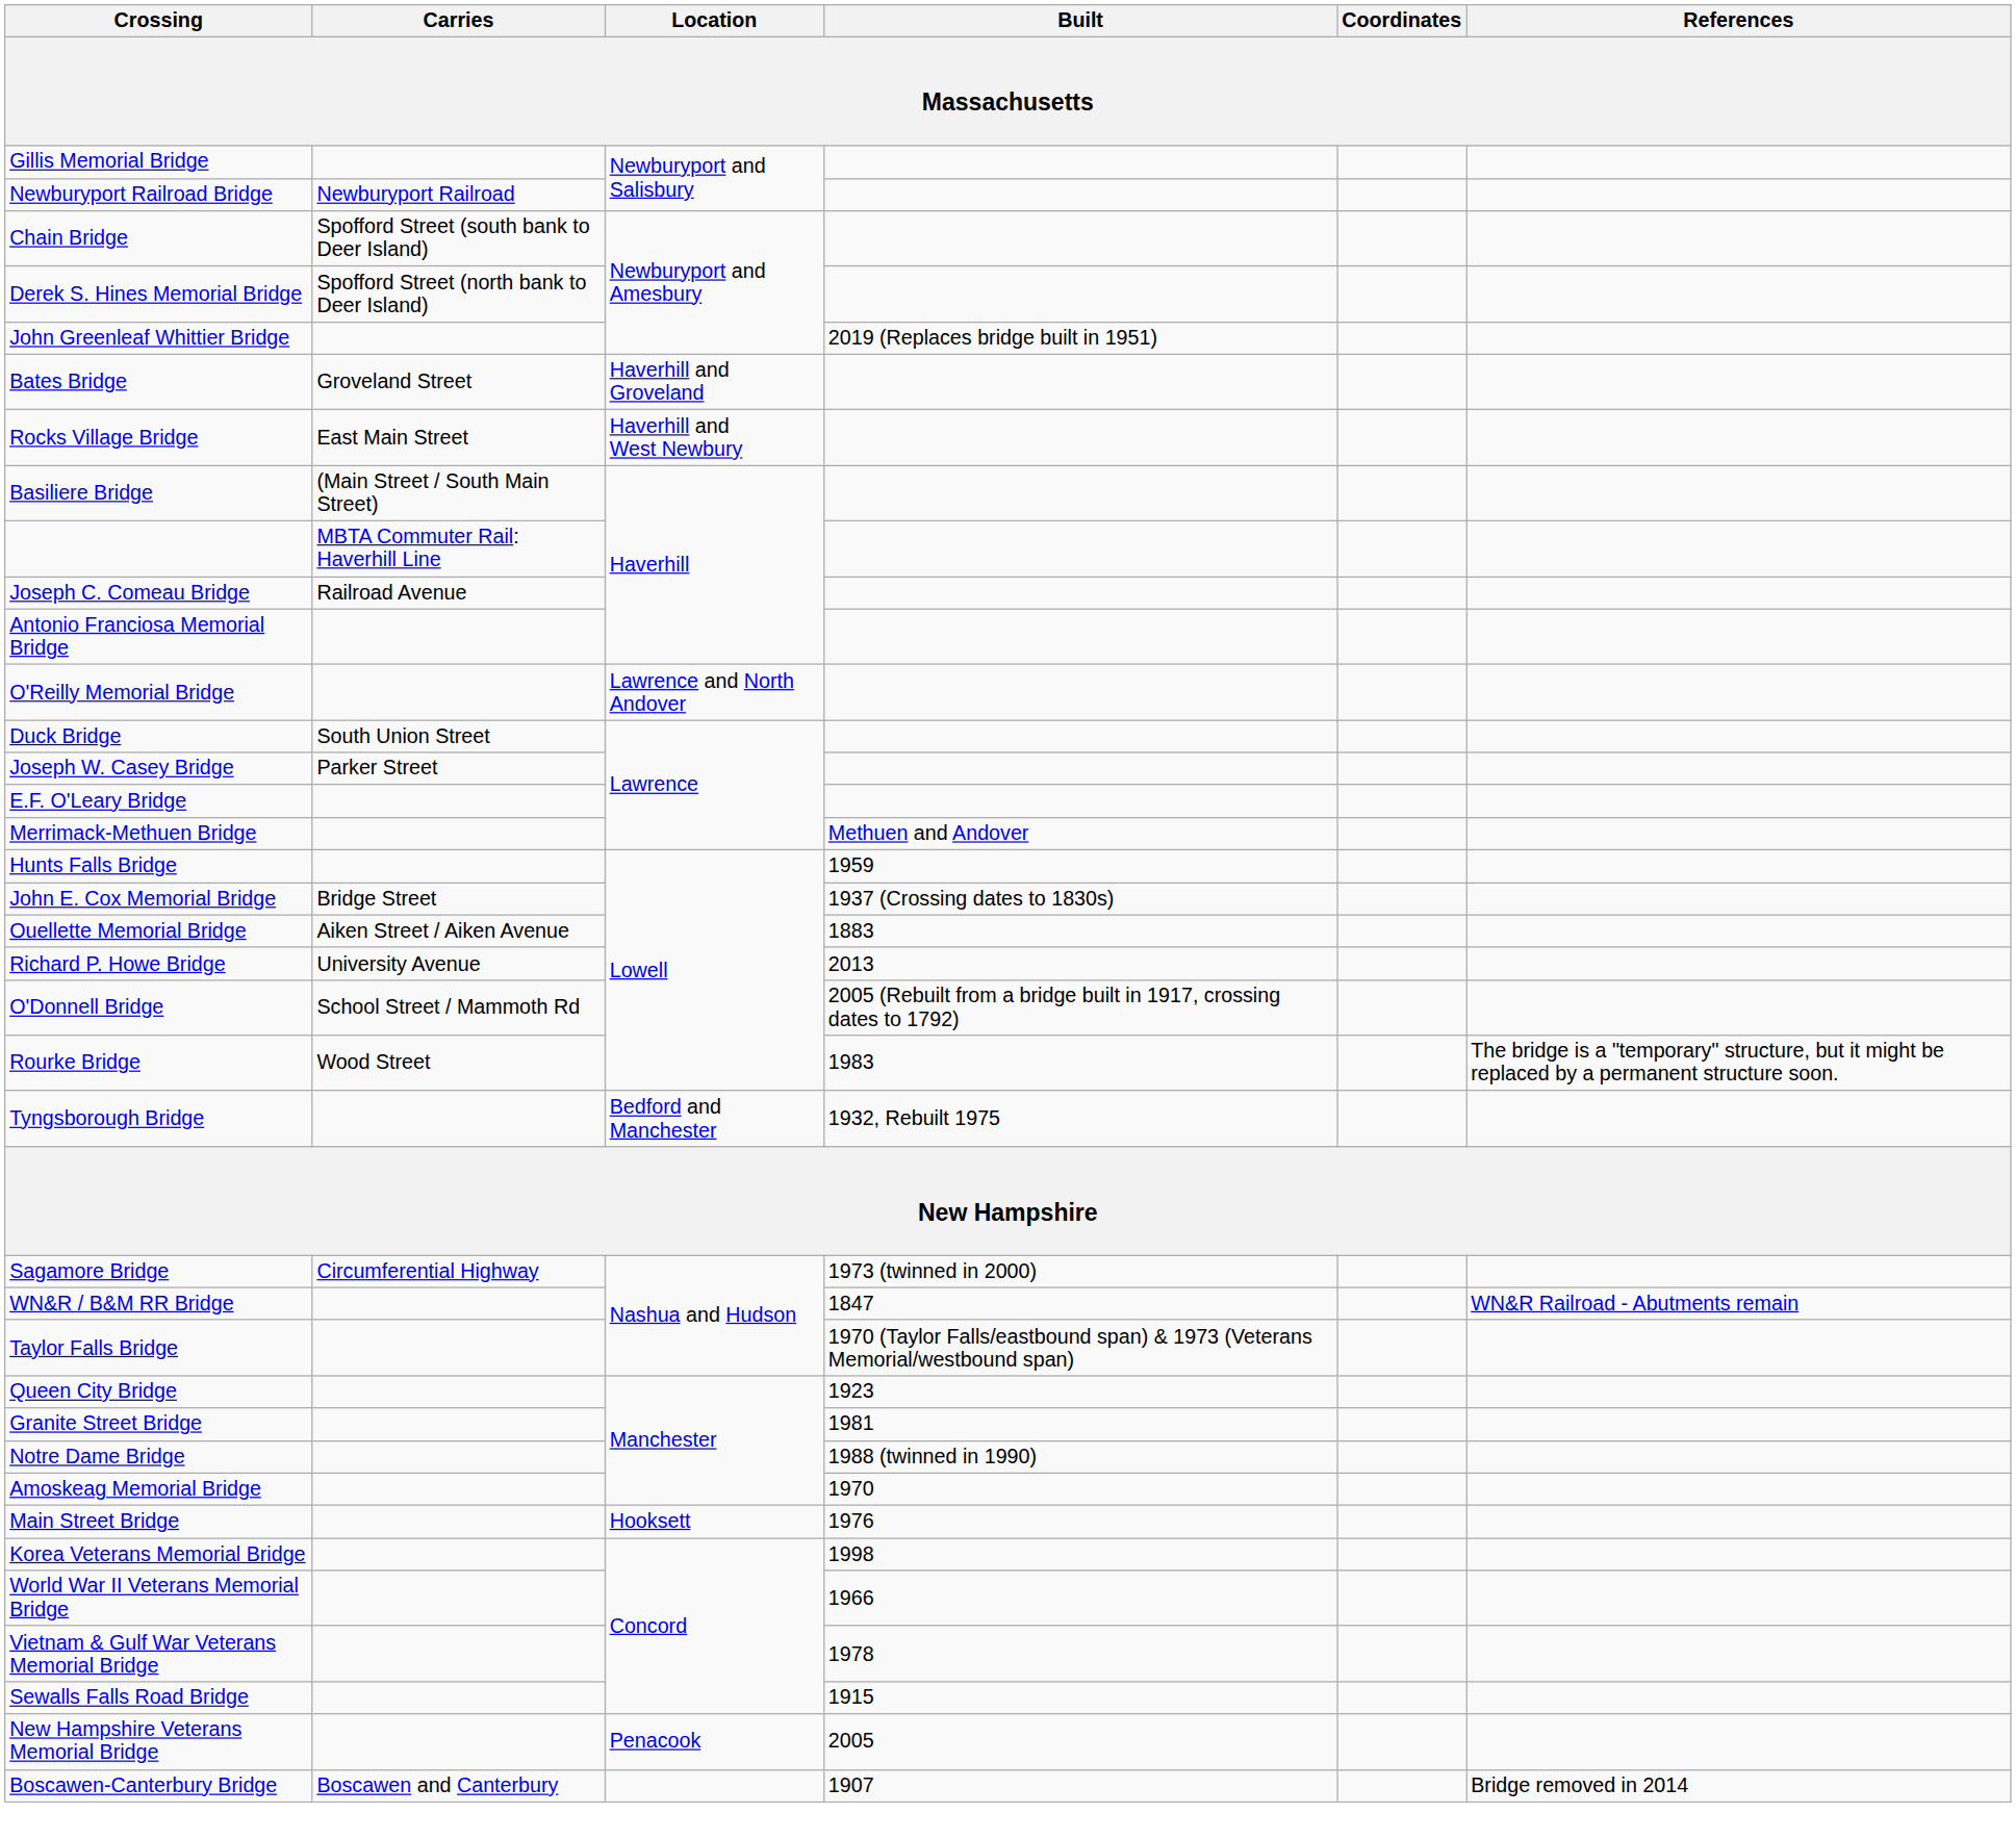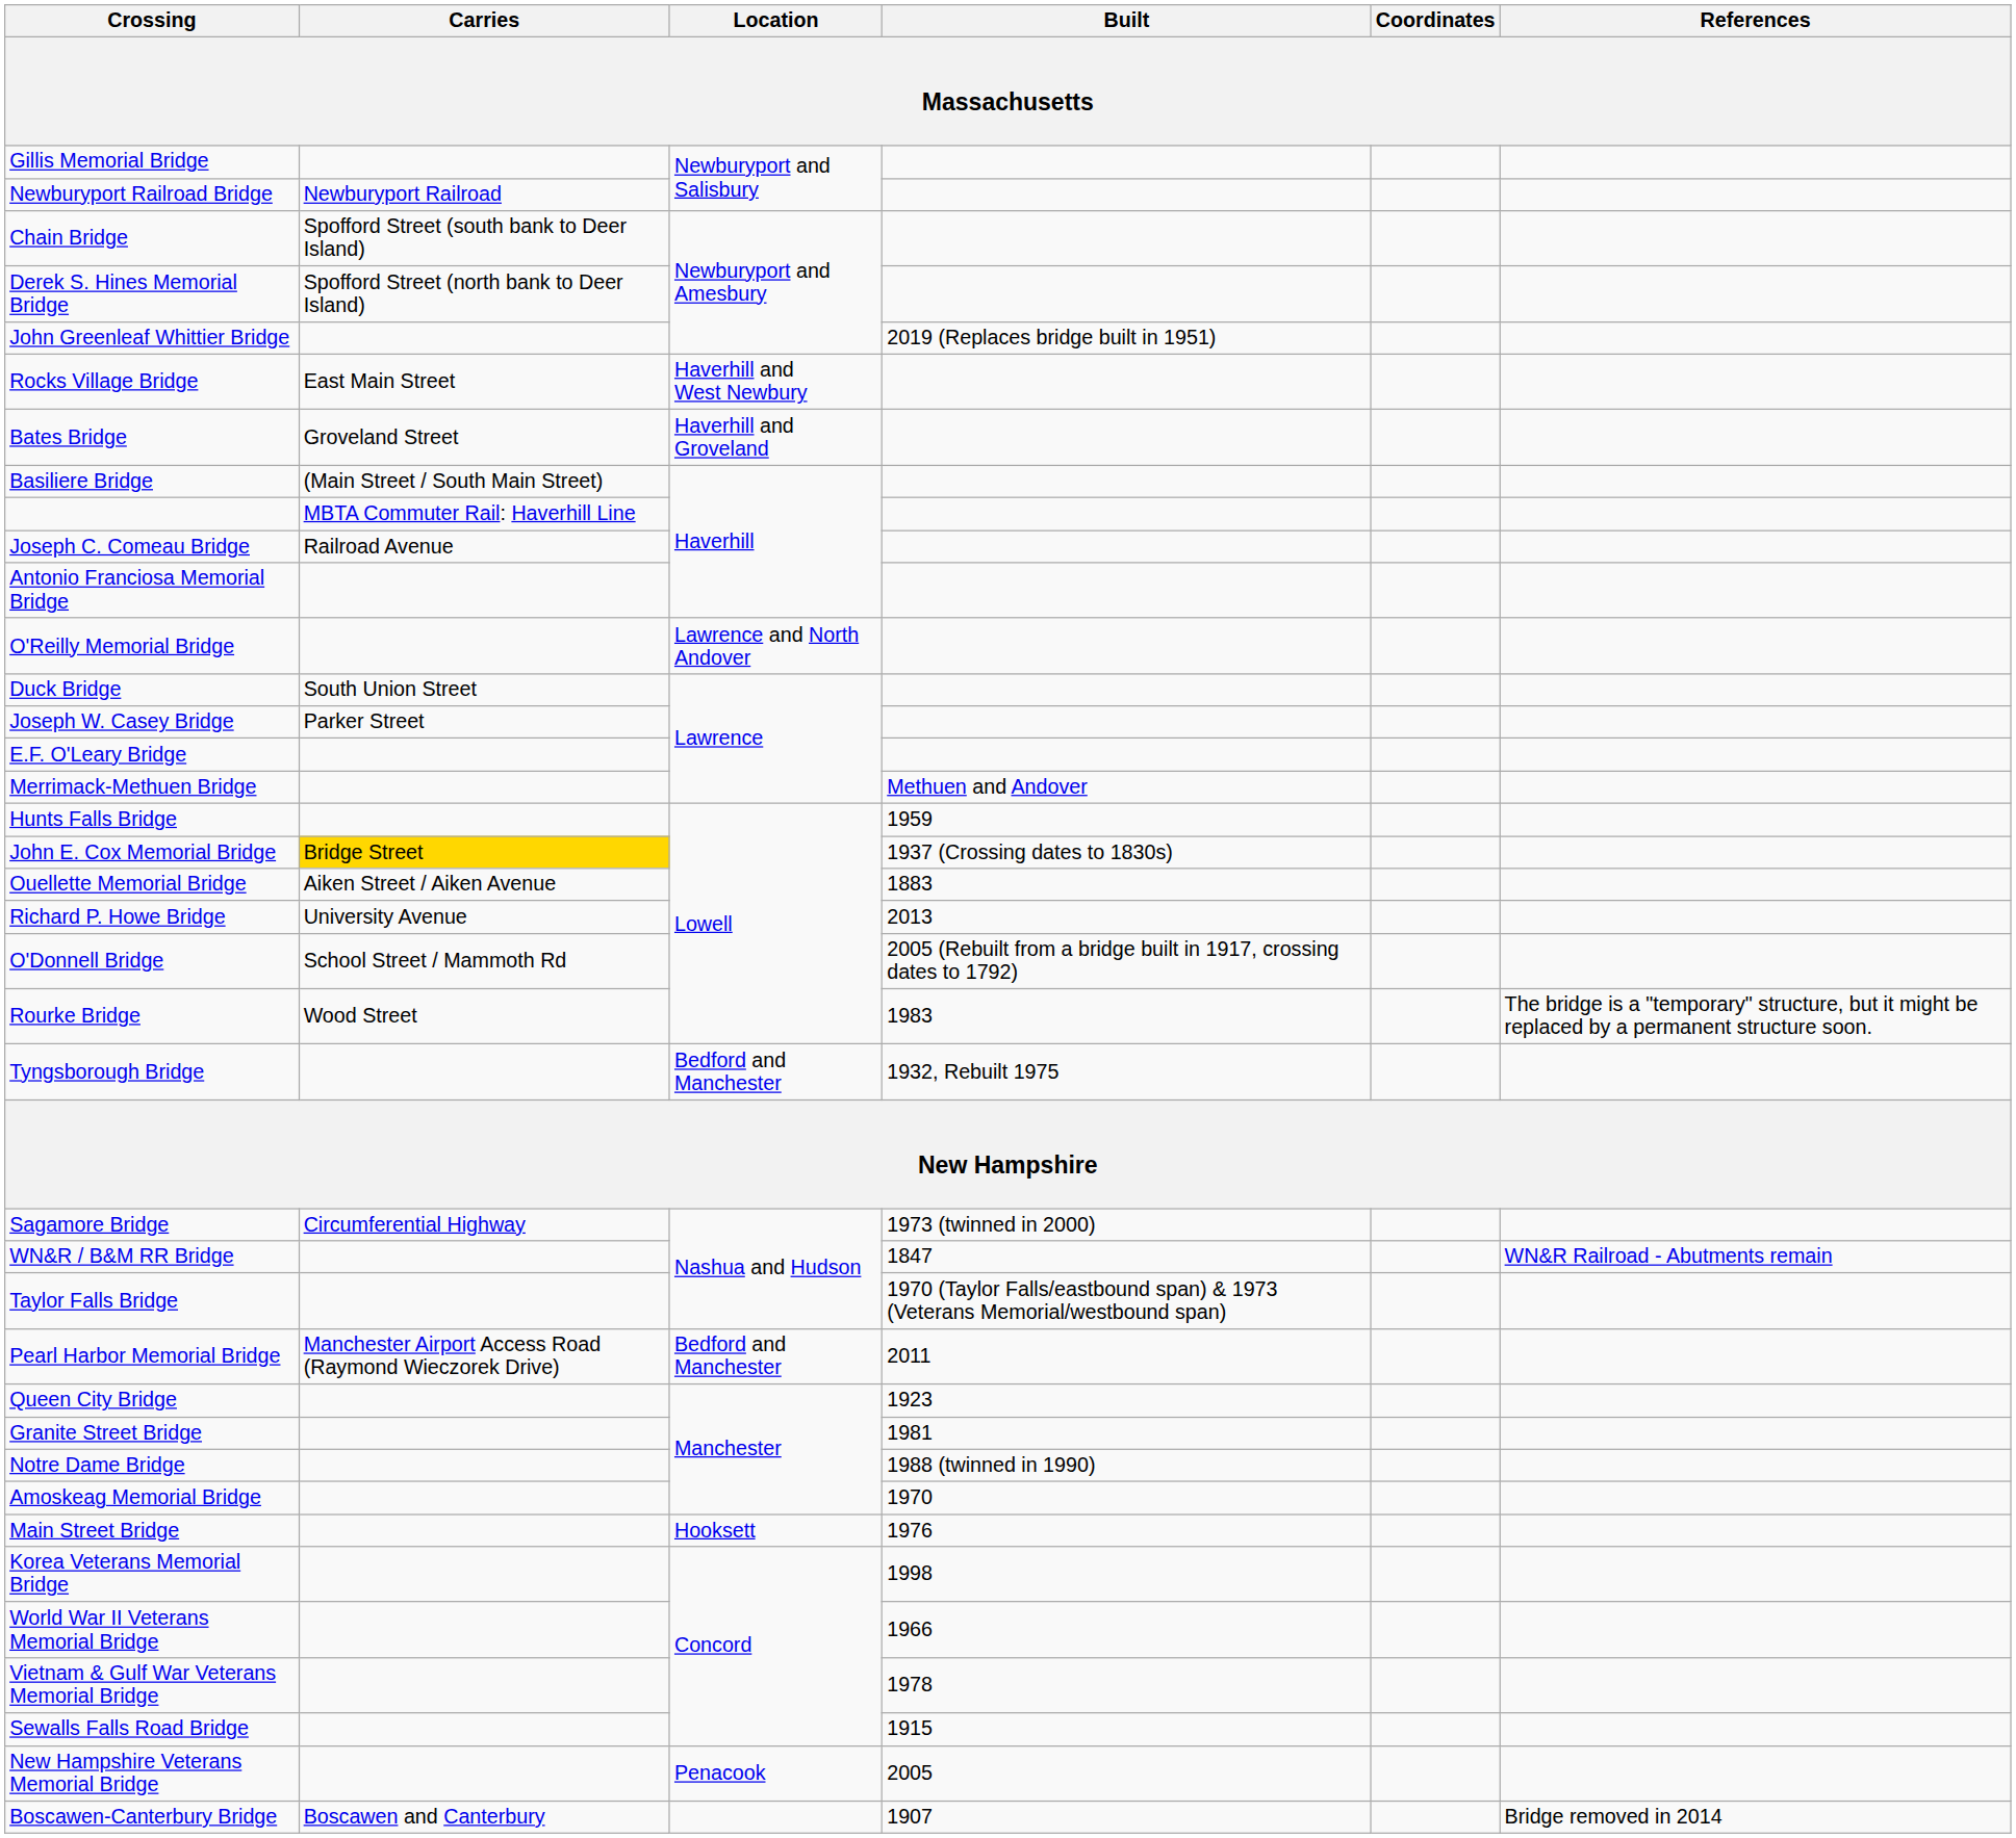rows swapped: Rocks Village Bridge <-> Bates Bridge
John E. Cox Memorial Bridge | Carries: no background -> gold background
+ row: Pearl Harbor Memorial Bridge | Manchester Airport Access Road (Raymond Wieczorek Drive) | Bedford and Manchester | 2011
